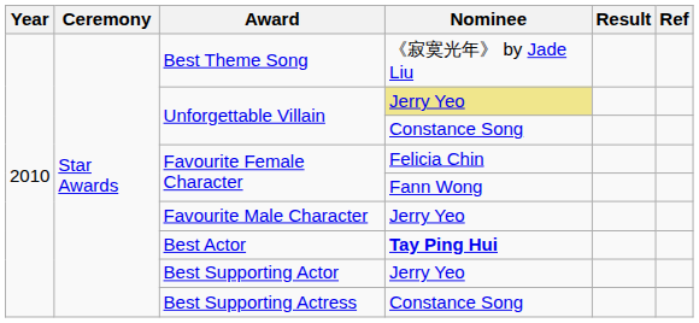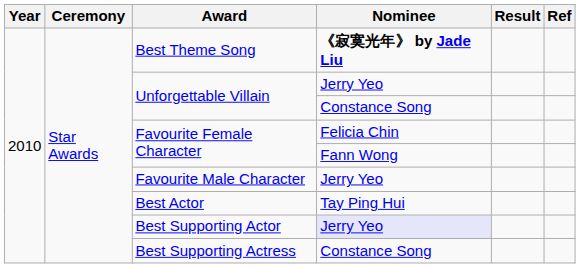Best Theme Song | Nominee: normal -> bold
Unforgettable Villain / Jerry Yeo | Nominee: khaki background -> no background
Best Actor | Nominee: bold -> normal
Best Supporting Actor | Nominee: no background -> lavender background
